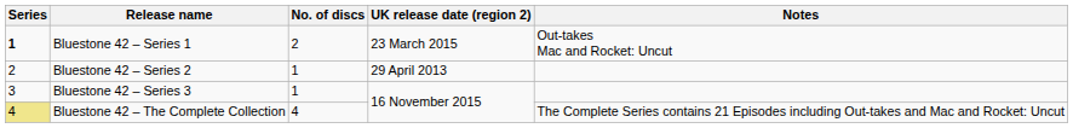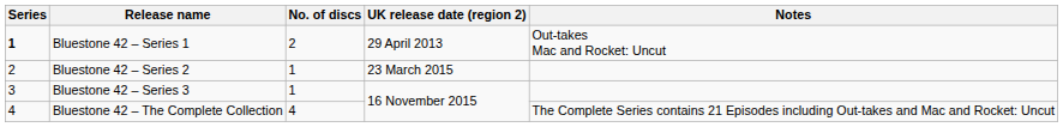Bluestone 42 – Series 1 | UK release date (region 2): 23 March 2015 -> 29 April 2013
Bluestone 42 – Series 2 | UK release date (region 2): 29 April 2013 -> 23 March 2015
Bluestone 42 – The Complete Collection | Series: khaki background -> no background
